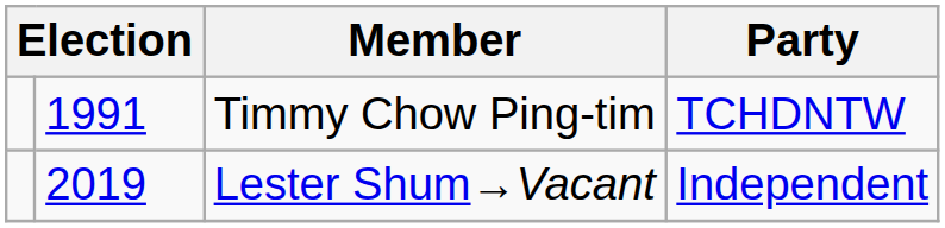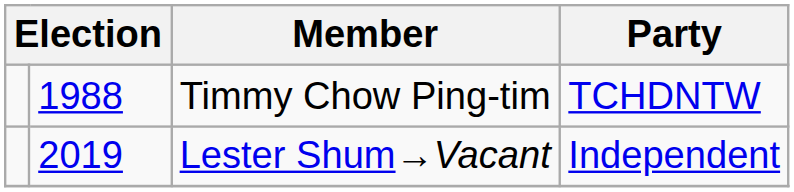Timmy Chow Ping-tim | column 2: 1991 -> 1988
